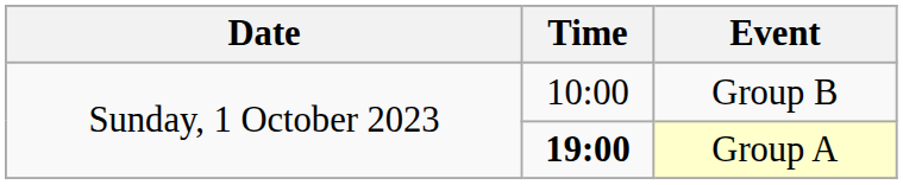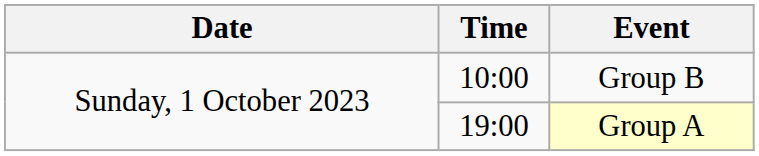Group A | Time: bold -> normal
